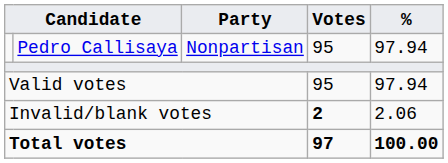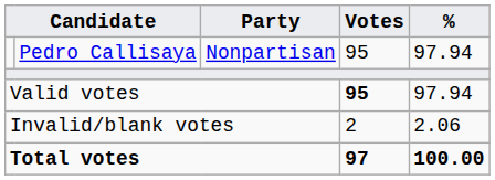Valid votes | Votes: normal -> bold
Invalid/blank votes | Votes: bold -> normal
